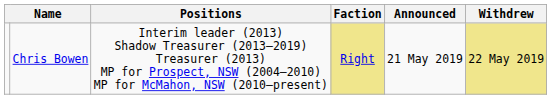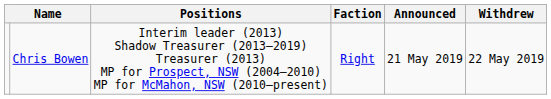Chris Bowen | Faction: khaki background -> no background
Chris Bowen | Withdrew: khaki background -> no background
